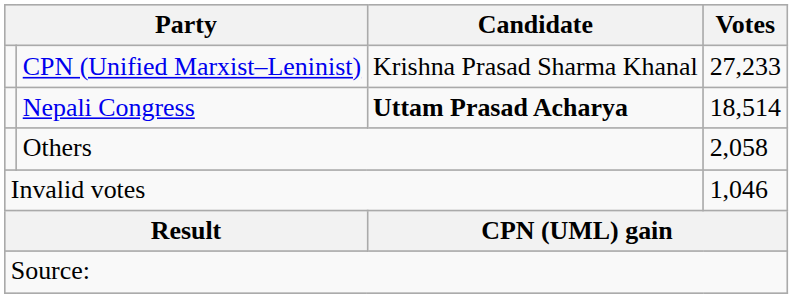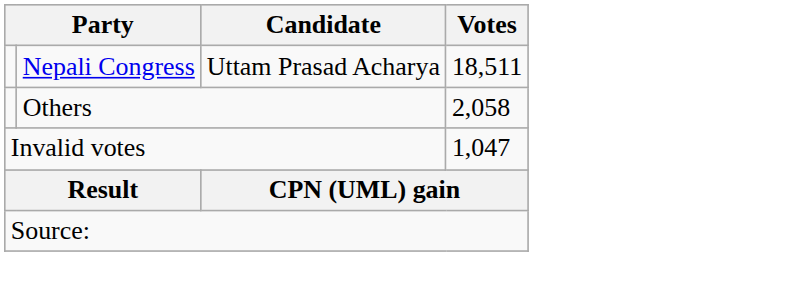- row: CPN (Unified Marxist–Leninist) | Krishna Prasad Sharma Khanal | 27,233
Nepali Congress | Candidate: bold -> normal
Nepali Congress | Votes: 18,514 -> 18,511
Invalid votes | Votes: 1,046 -> 1,047
